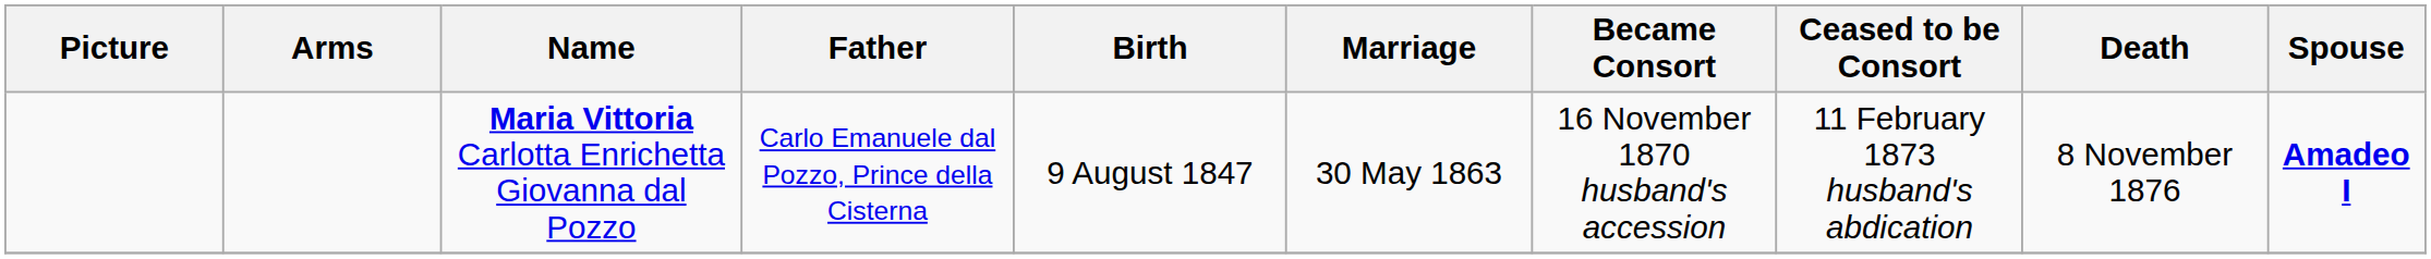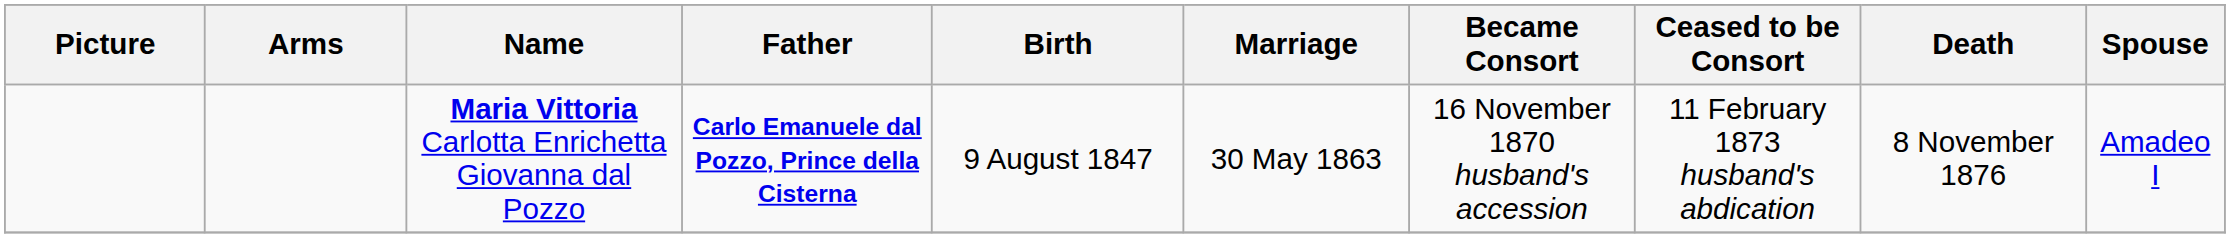Maria Vittoria Carlotta Enrichetta Giovanna dal Pozzo | Father: normal -> bold
Maria Vittoria Carlotta Enrichetta Giovanna dal Pozzo | Spouse: bold -> normal
